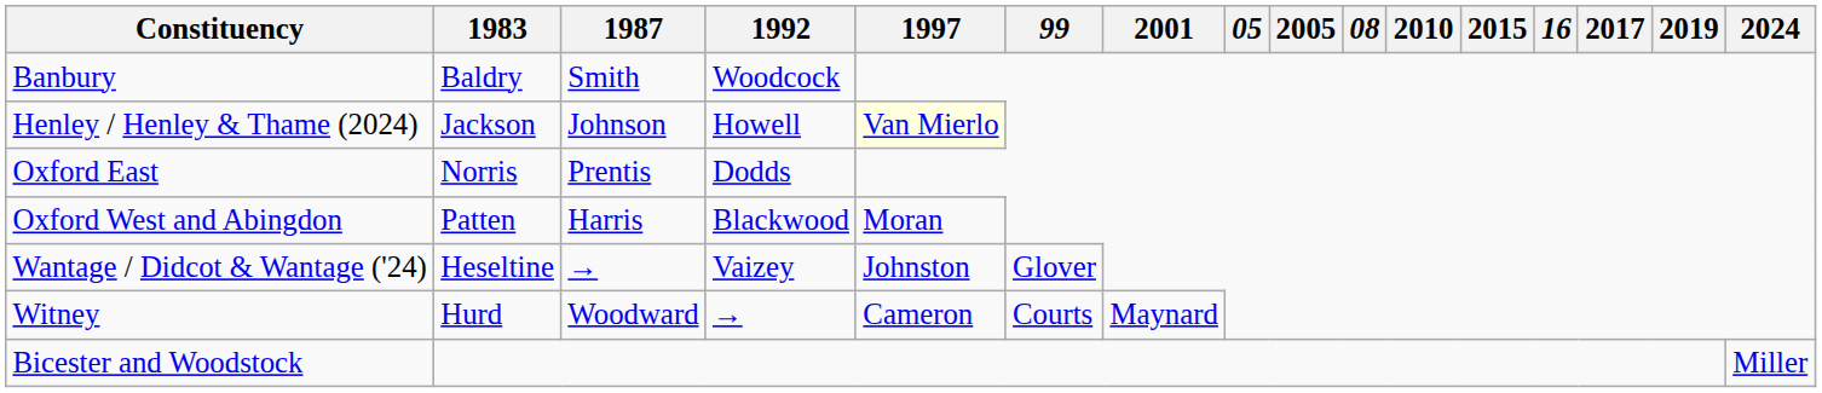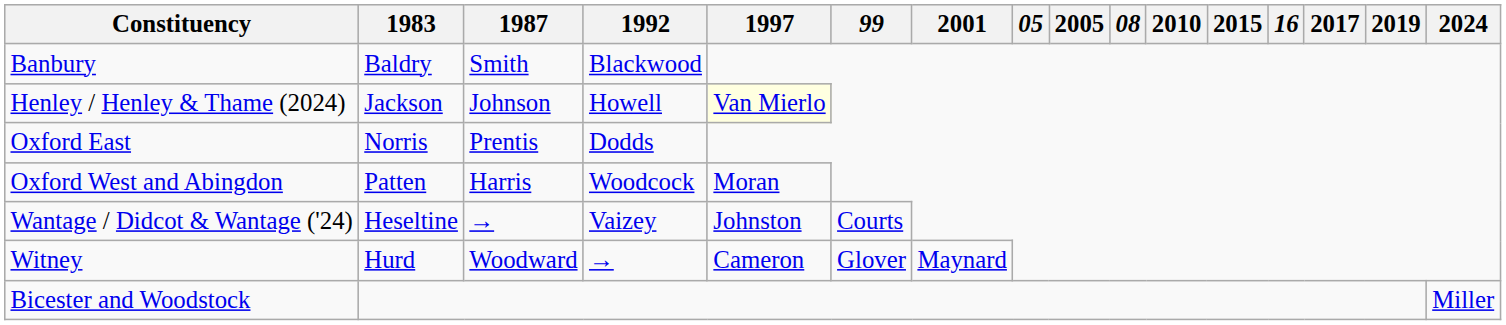Banbury | 1992: Woodcock -> Blackwood
Oxford West and Abingdon | 1992: Blackwood -> Woodcock
Wantage / Didcot & Wantage ('24) | 99: Glover -> Courts
Witney | 99: Courts -> Glover
